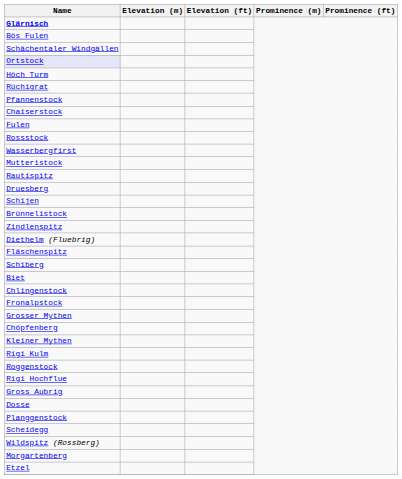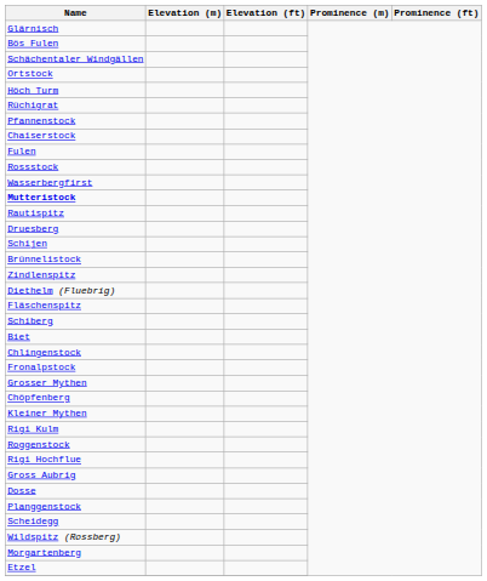Glärnisch | Name: bold -> normal
Ortstock | Name: lavender background -> no background
Mutteristock | Name: normal -> bold
